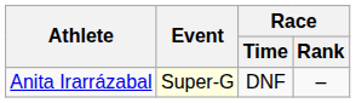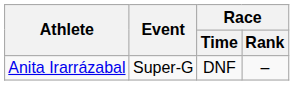Anita Irarrázabal | Event: lightyellow background -> no background
